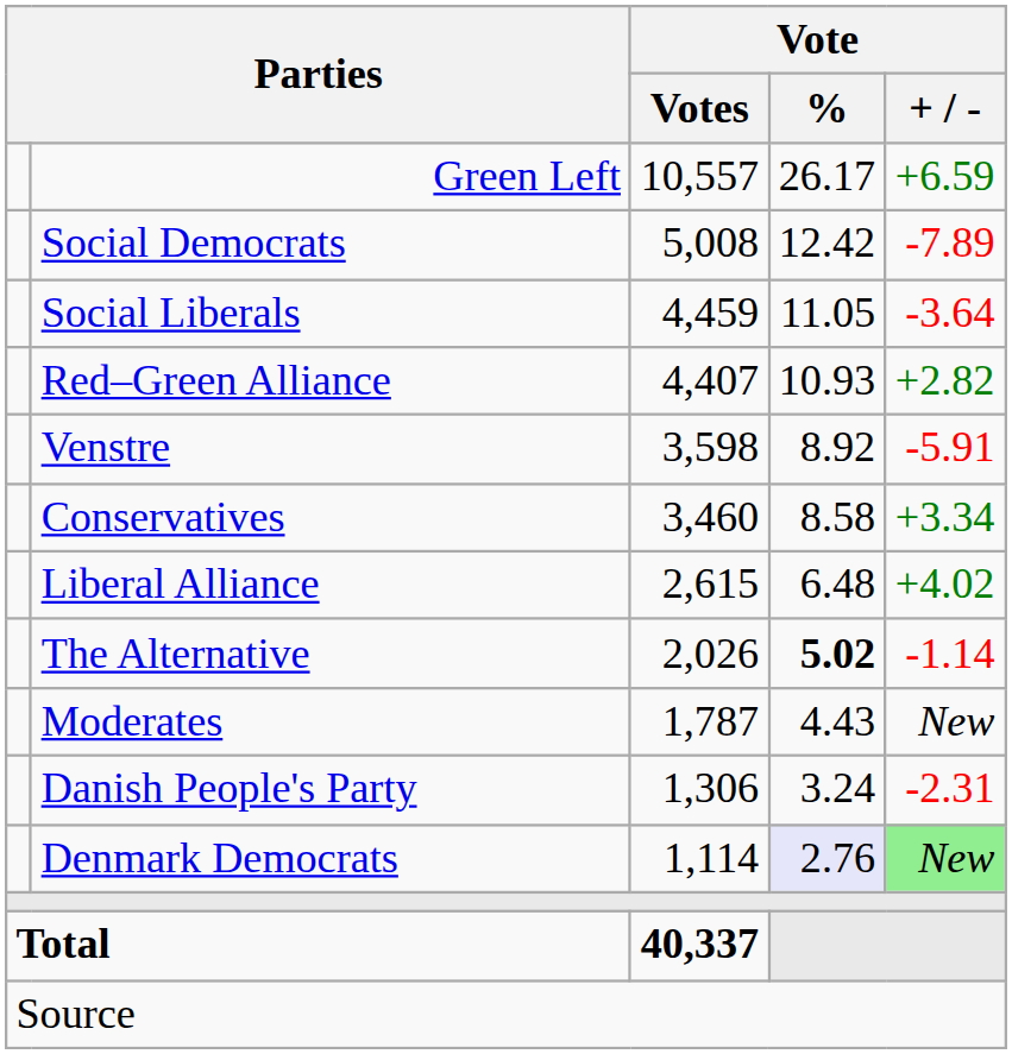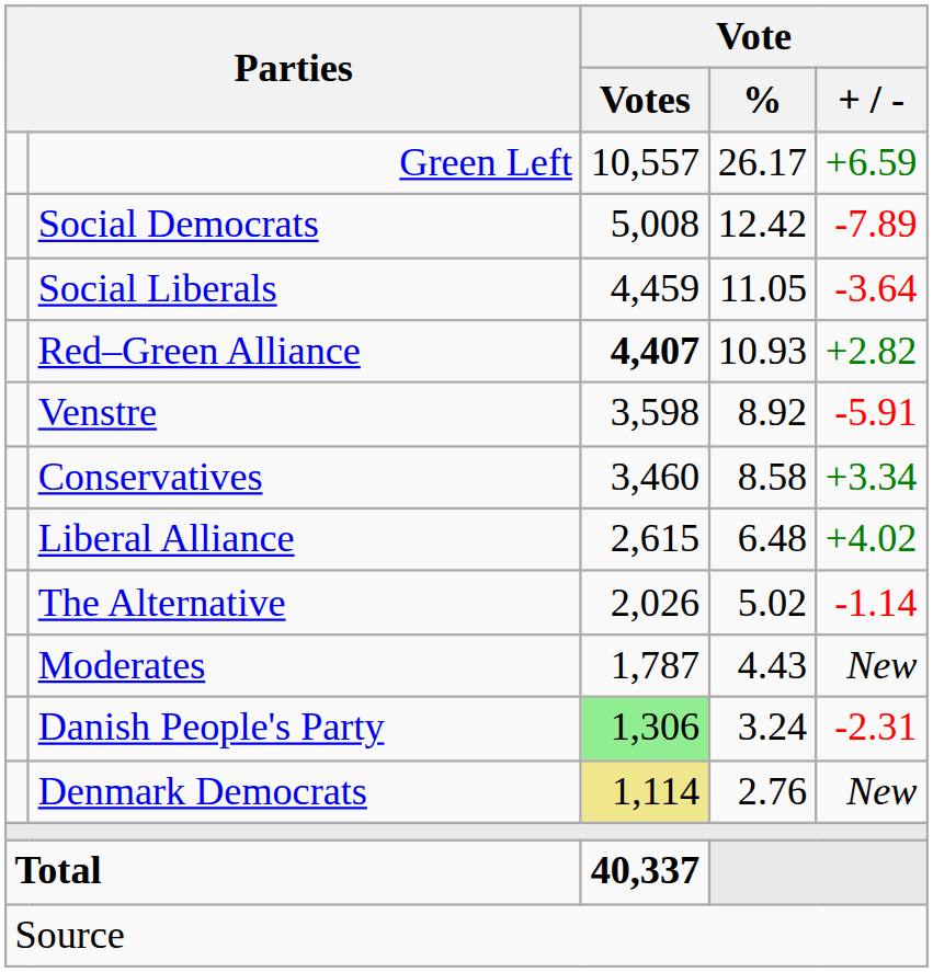Red–Green Alliance | Vote / Votes: normal -> bold
The Alternative | Vote / %: bold -> normal
Danish People's Party | Vote / Votes: no background -> lightgreen background
Denmark Democrats | Vote / Votes: no background -> khaki background
Denmark Democrats | Vote / %: lavender background -> no background
Denmark Democrats | Vote / + / -: lightgreen background -> no background
